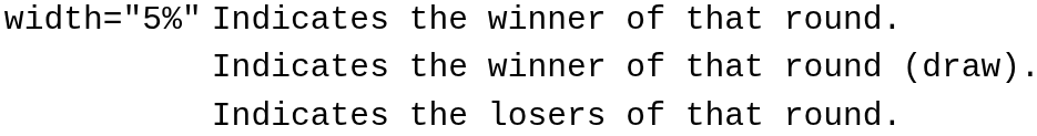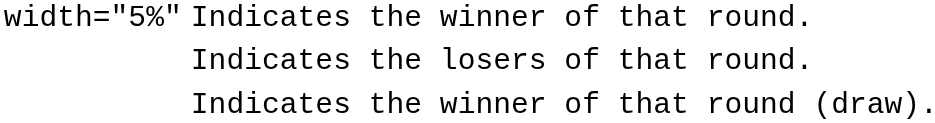rows swapped: Indicates the winner of that round (draw). <-> Indicates the losers of that round.
